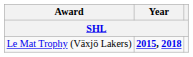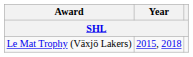Le Mat Trophy (Växjö Lakers) | Year: bold -> normal
